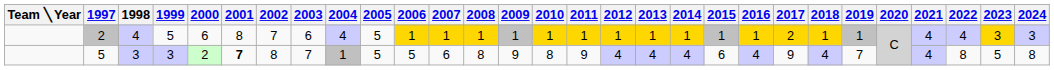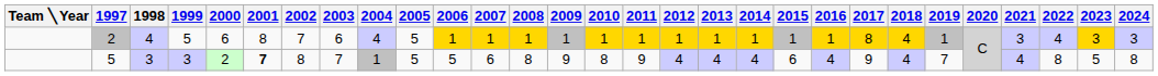row 2 | 2017: 2 -> 8
row 2 | 2018: 1 -> 4
row 2 | 2021: 4 -> 3
